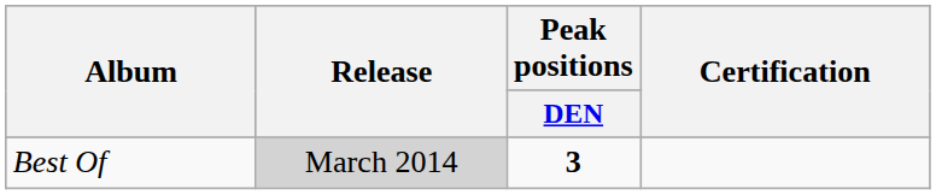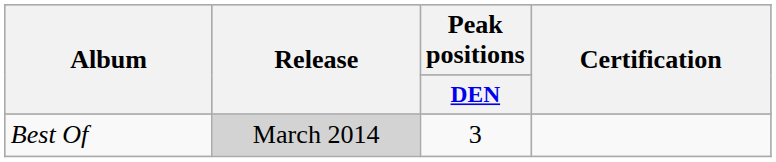Best Of | Peak positions / DEN: bold -> normal
